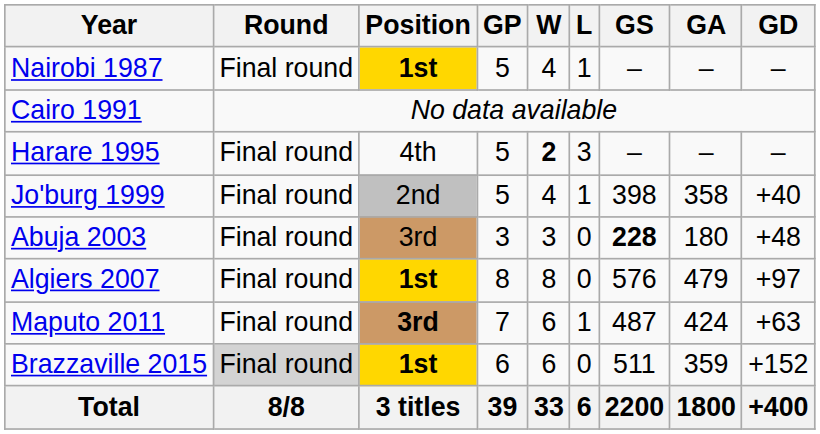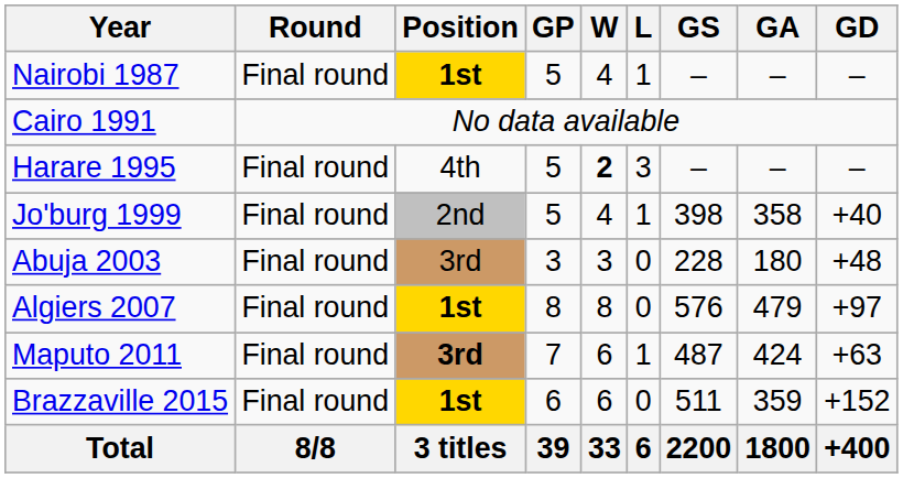Abuja 2003 | GS: bold -> normal
Brazzaville 2015 | Round: lightgrey background -> no background
